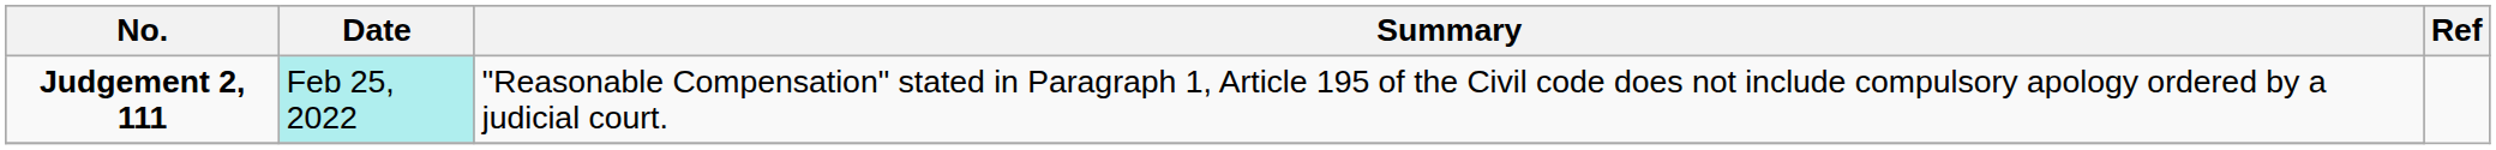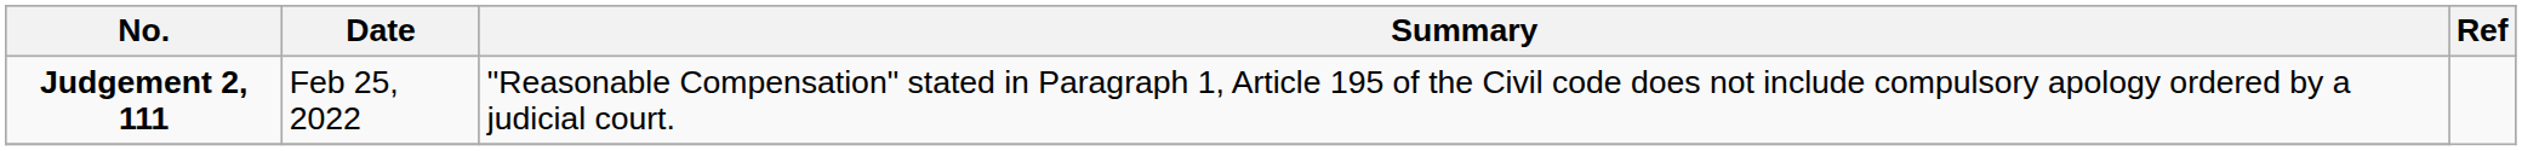Judgement 2, 111 | Date: paleturquoise background -> no background
